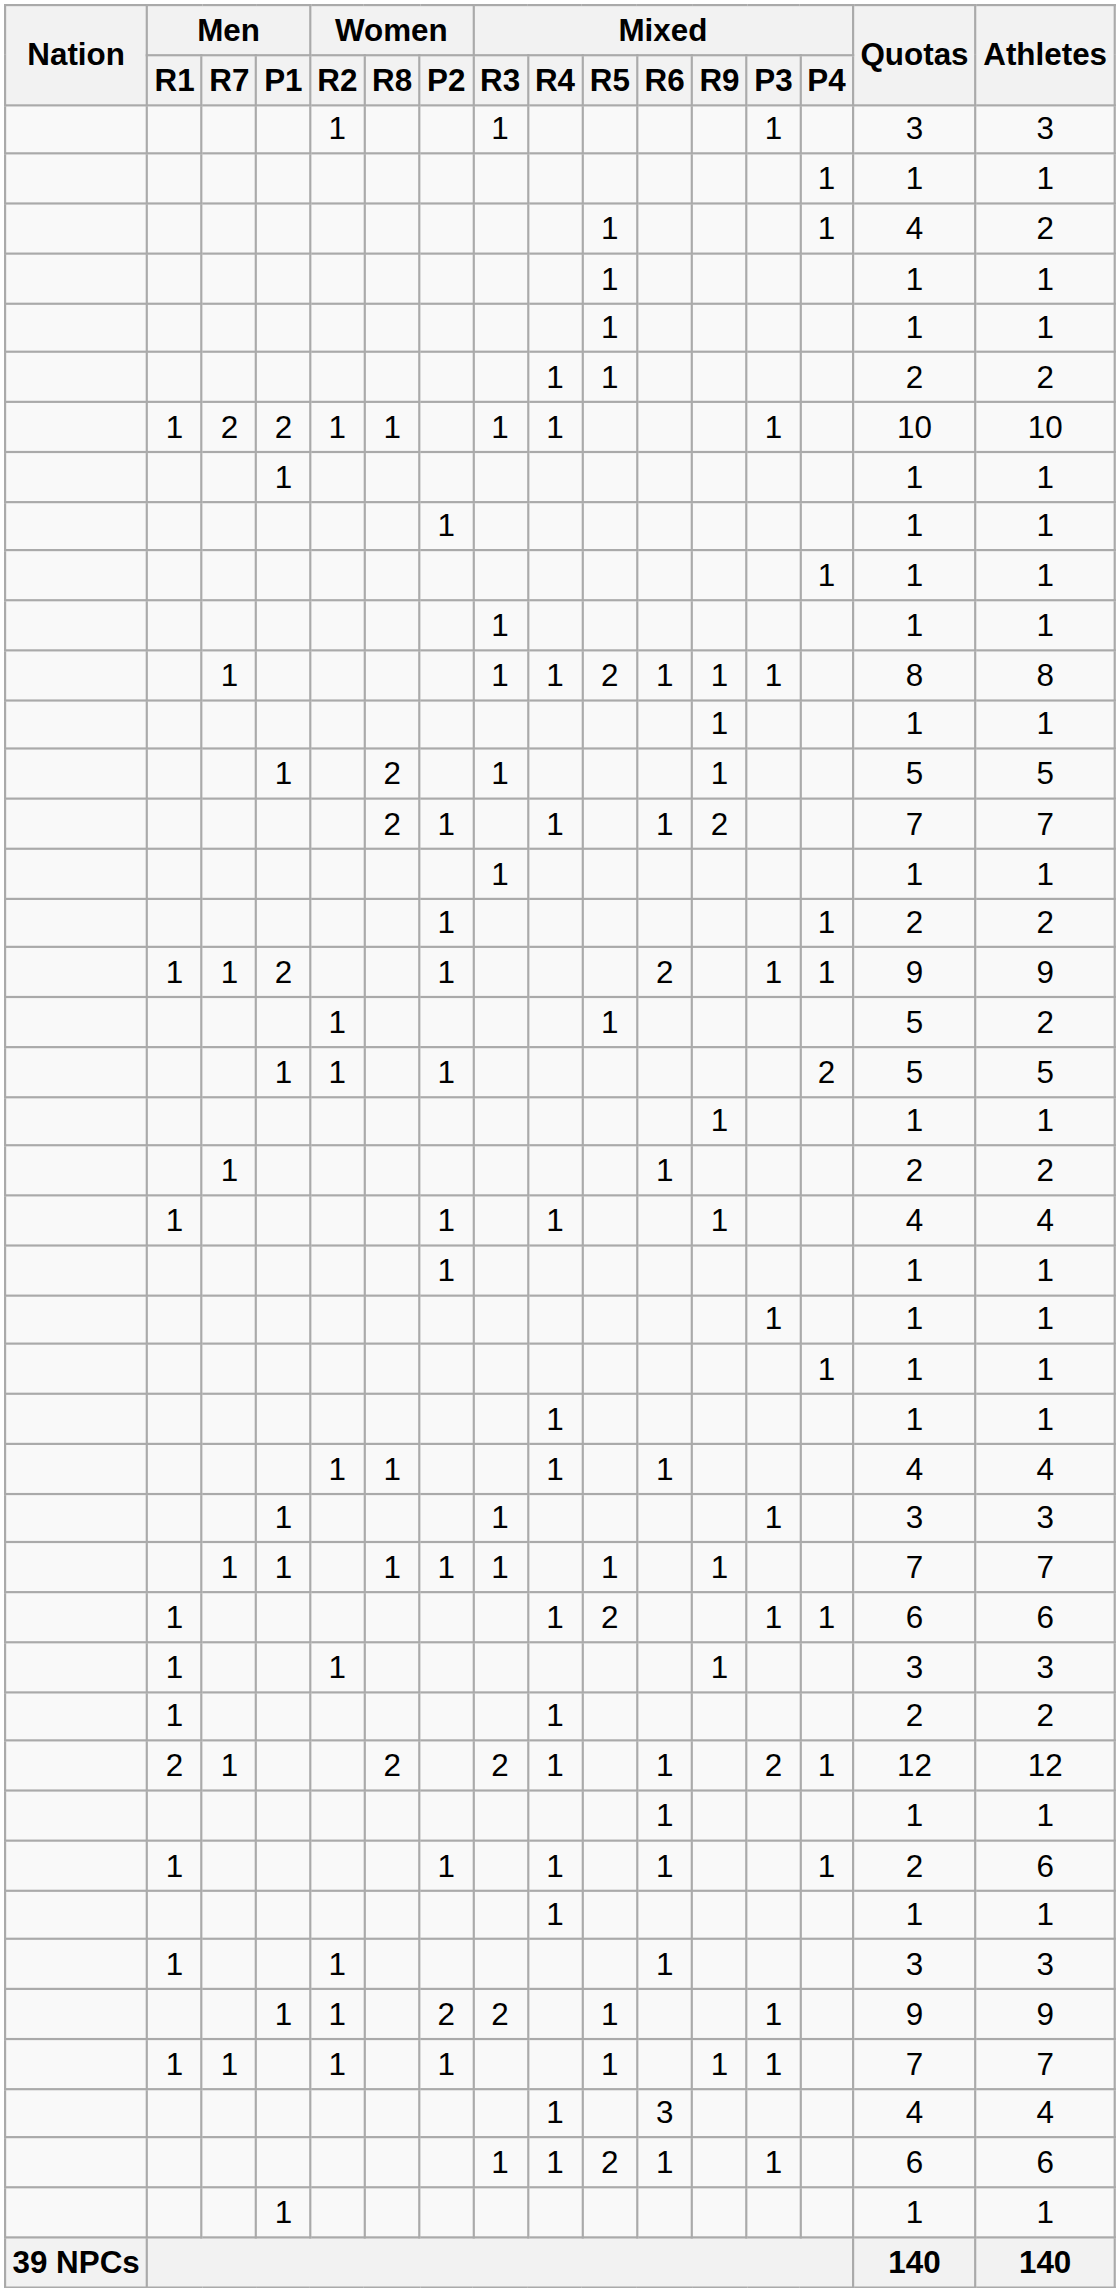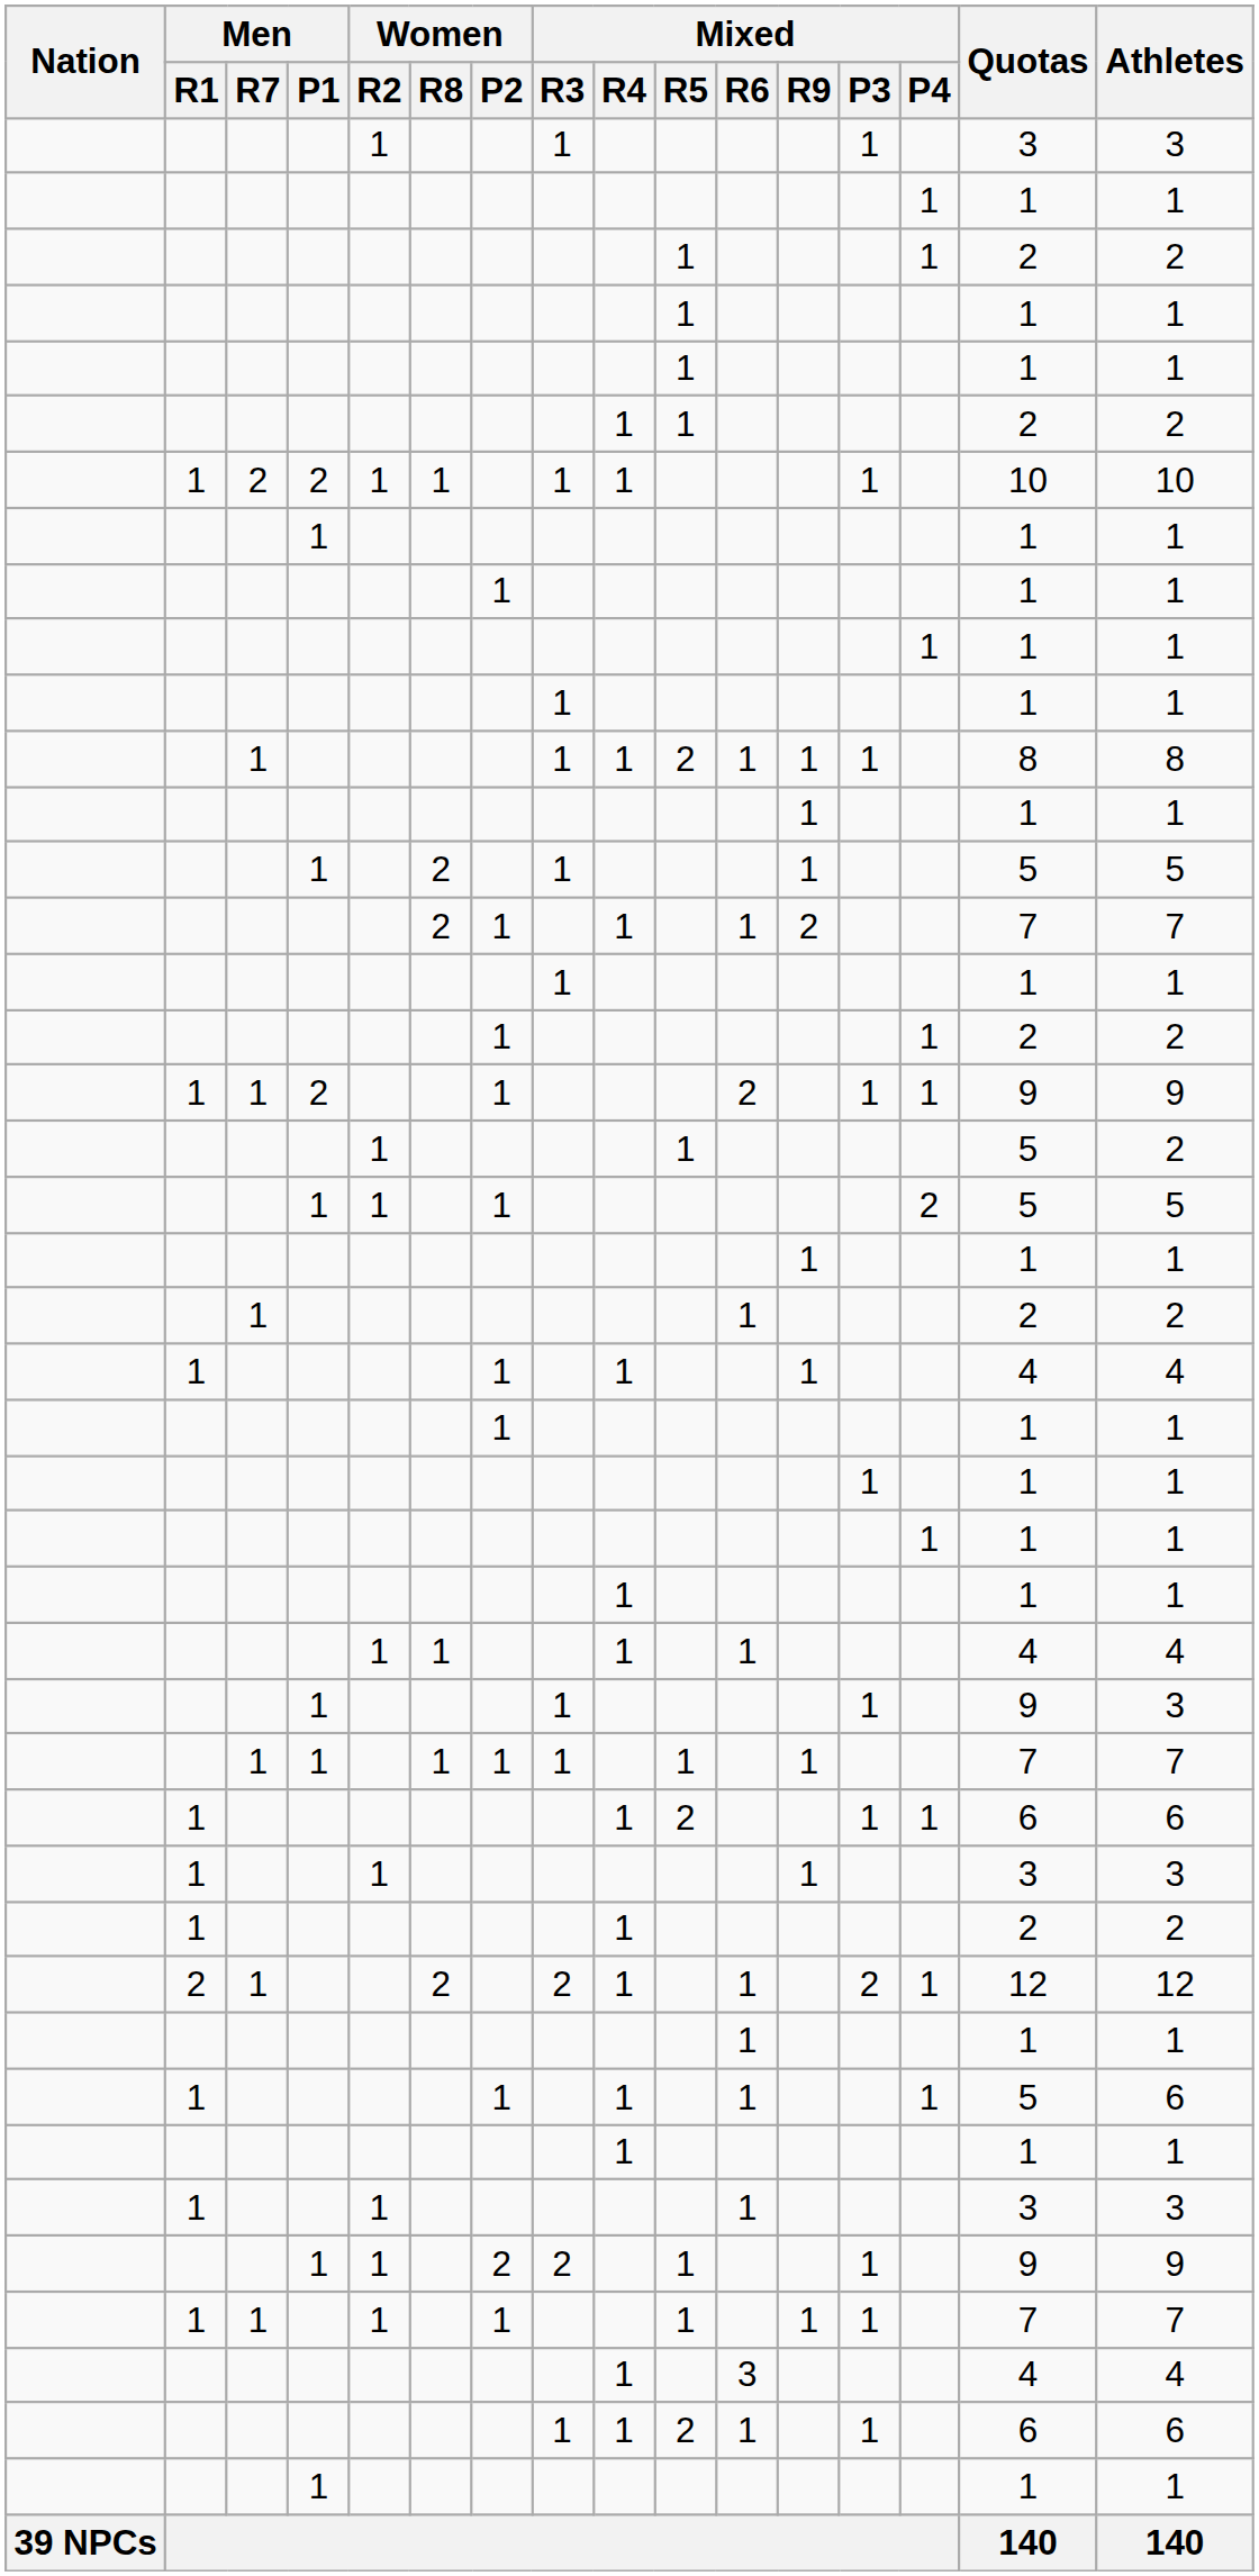row 5 | Quotas: 4 -> 2
row 31 | Quotas: 3 -> 9
row 38 | Quotas: 2 -> 5
